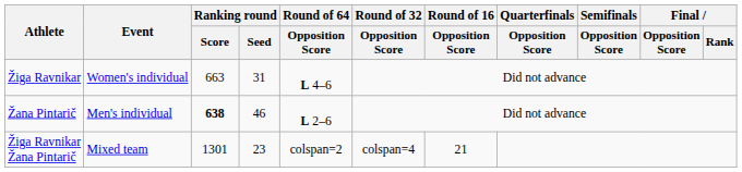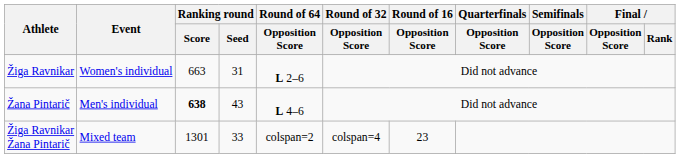Žiga Ravnikar | Round of 64 / Opposition Score: L 4–6 -> L 2–6
Žana Pintarič | Ranking round / Seed: 46 -> 43
Žana Pintarič | Round of 64 / Opposition Score: L 2–6 -> L 4–6
Žiga Ravnikar Žana Pintarič | Ranking round / Seed: 23 -> 33
Žiga Ravnikar Žana Pintarič | Round of 16 / Opposition Score: 21 -> 23
